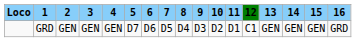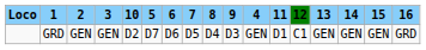columns swapped: 4 <-> 10
